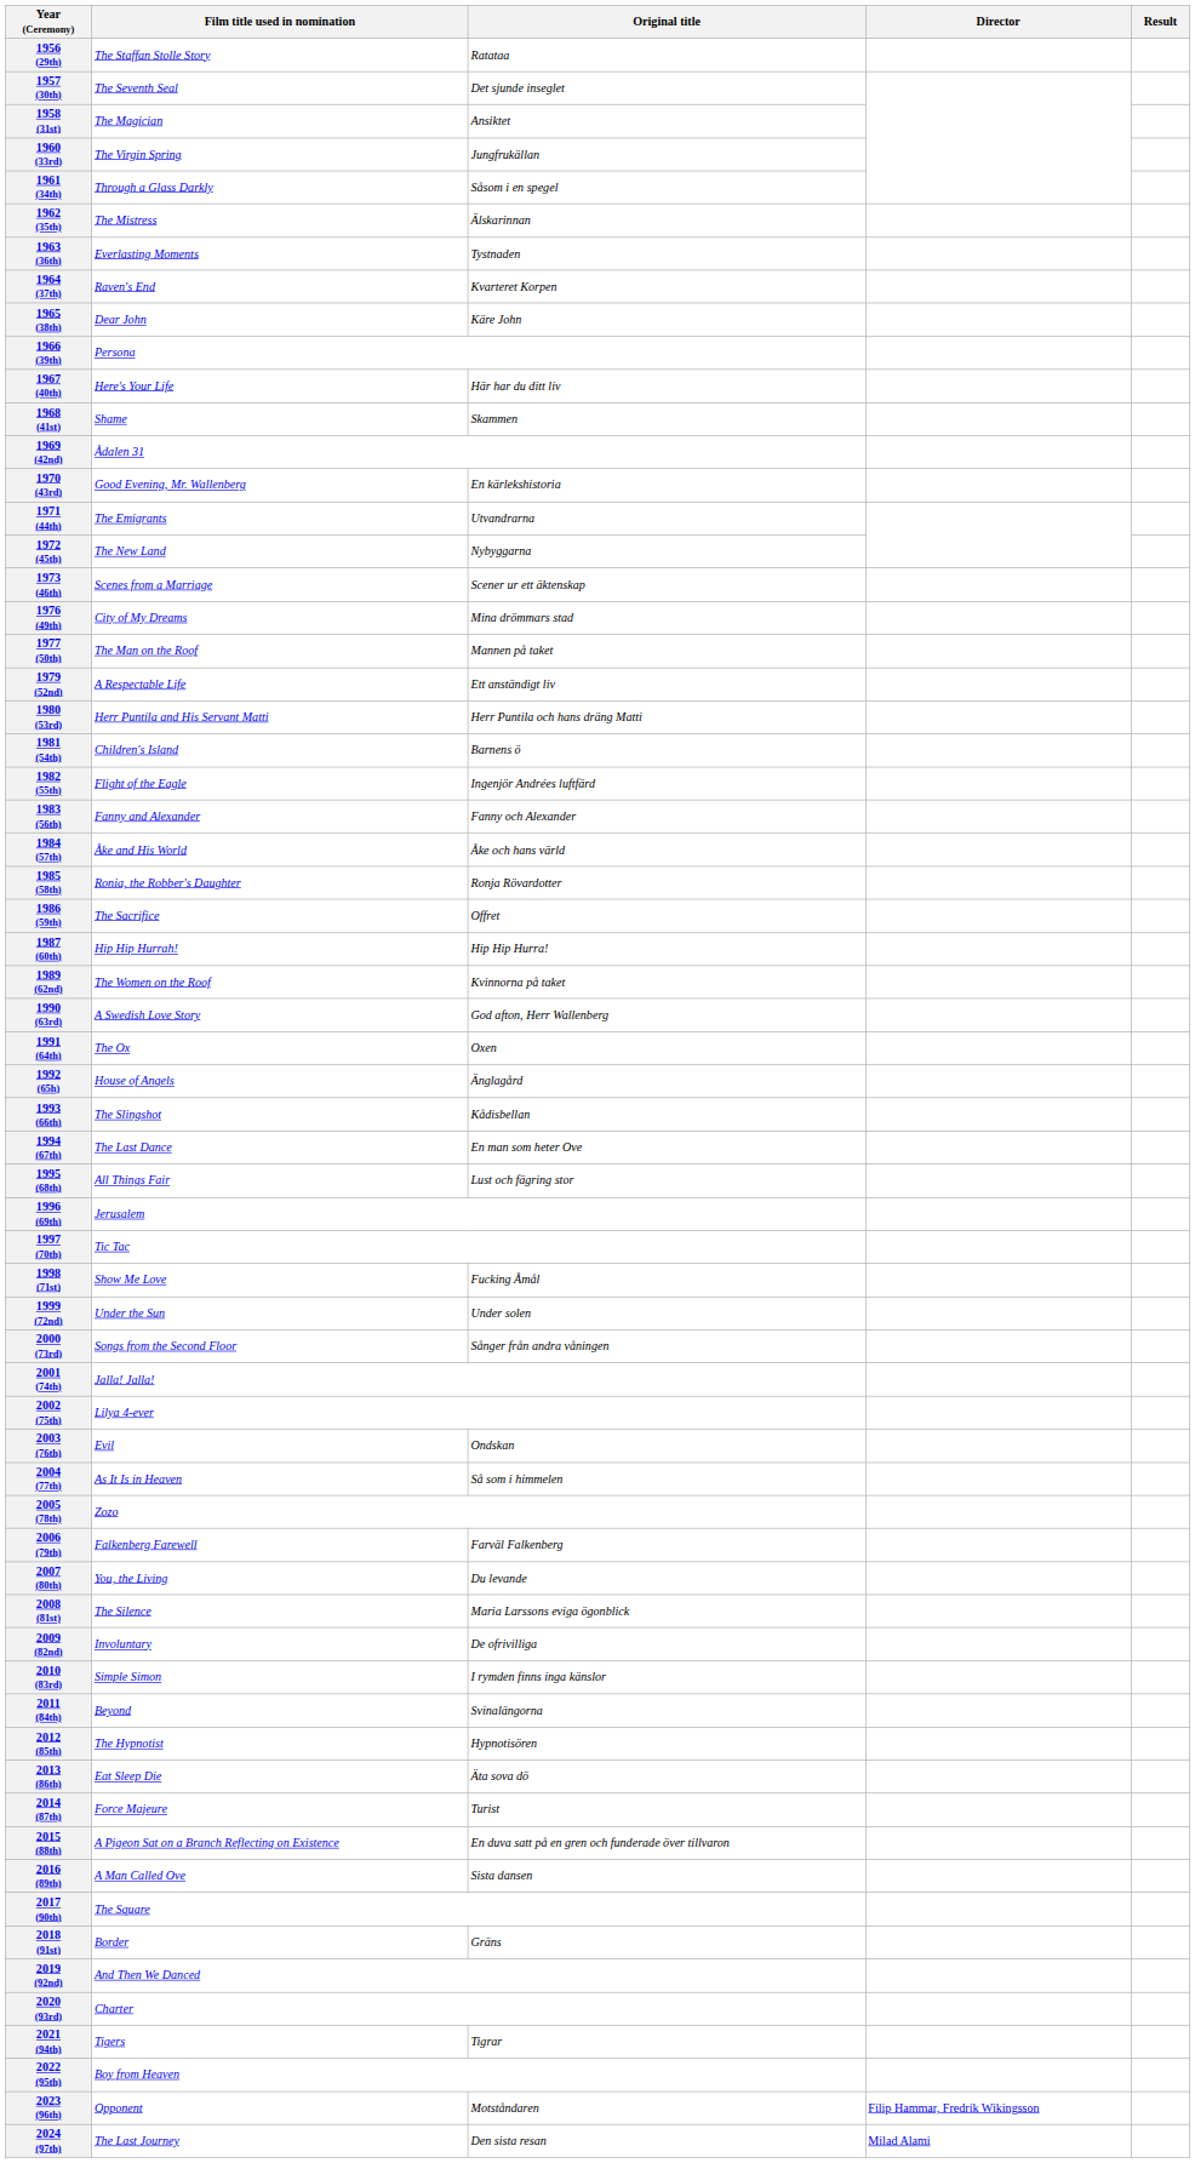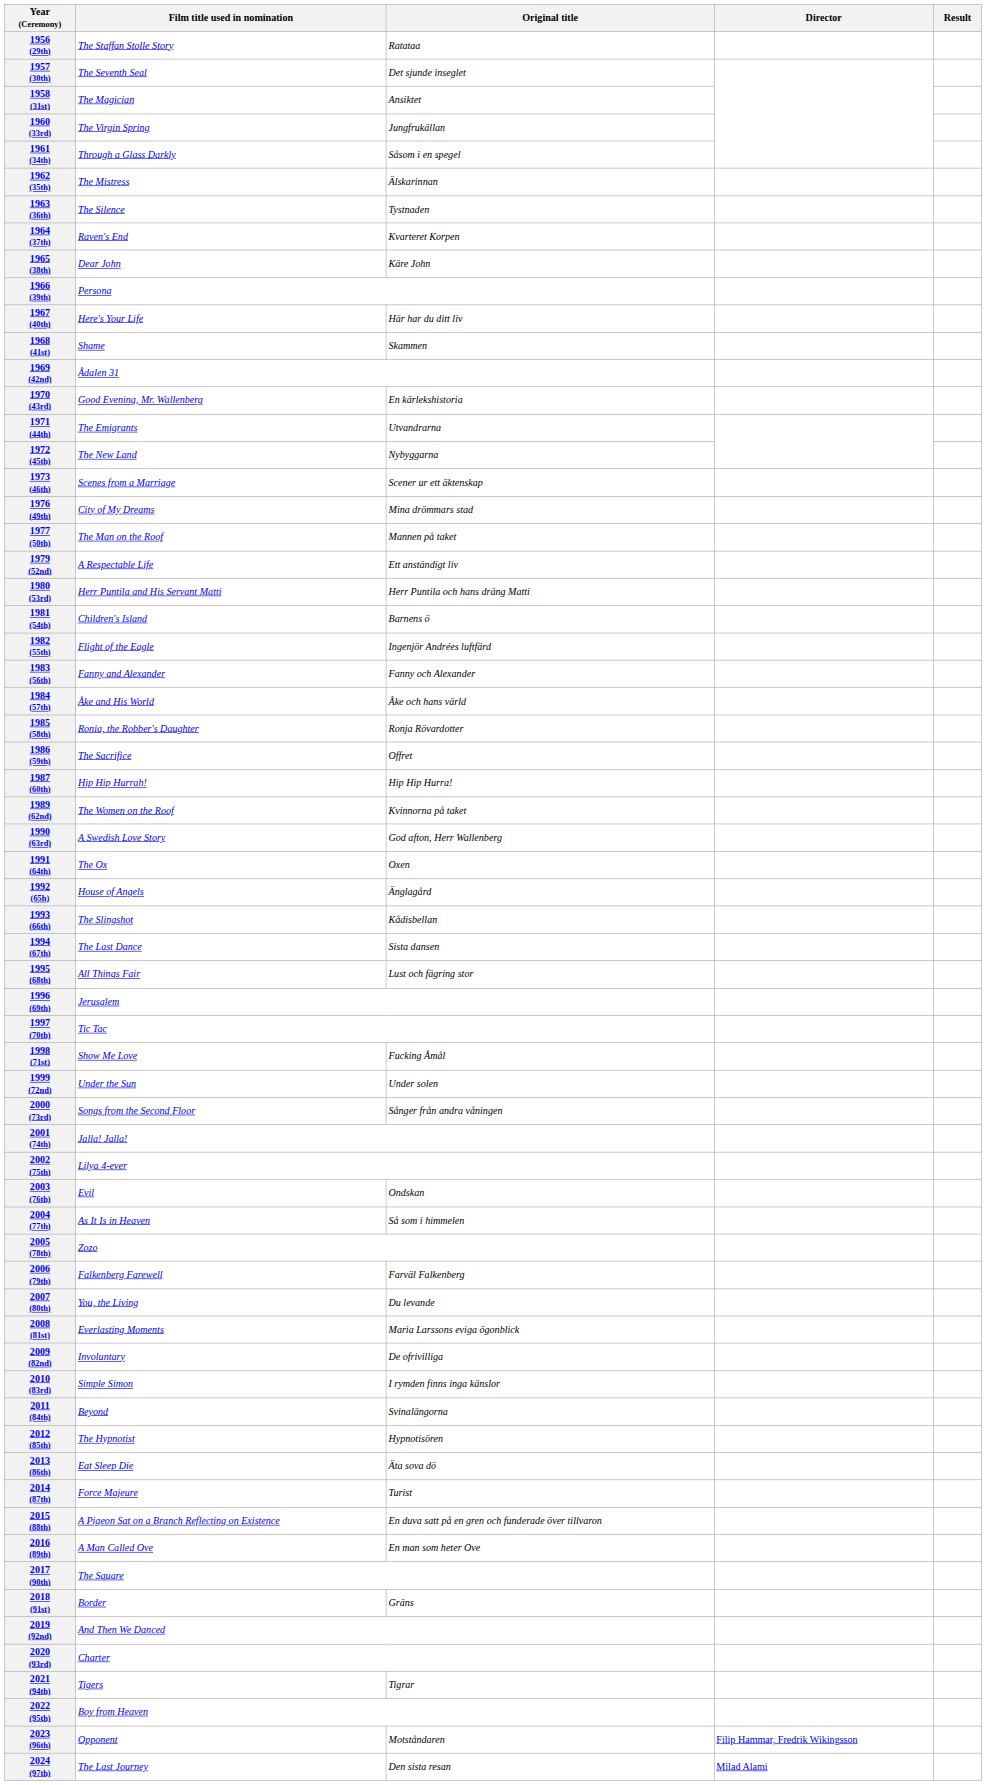1963 (36th) | Film title used in nomination: Everlasting Moments -> The Silence
1994 (67th) | Original title: En man som heter Ove -> Sista dansen
2008 (81st) | Film title used in nomination: The Silence -> Everlasting Moments
2016 (89th) | Original title: Sista dansen -> En man som heter Ove
